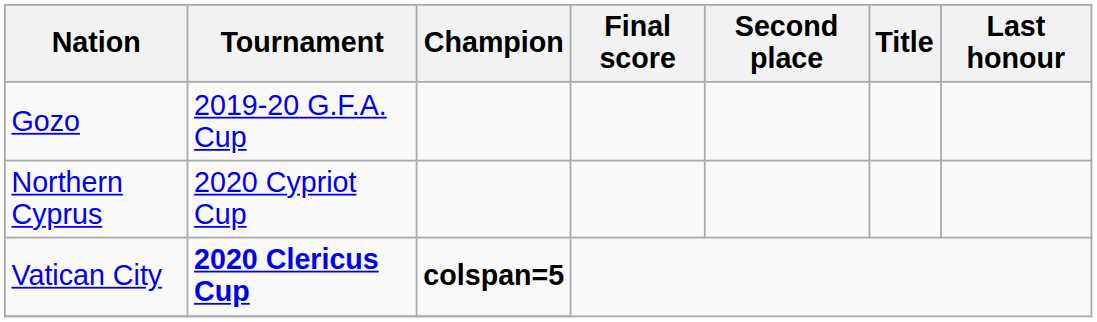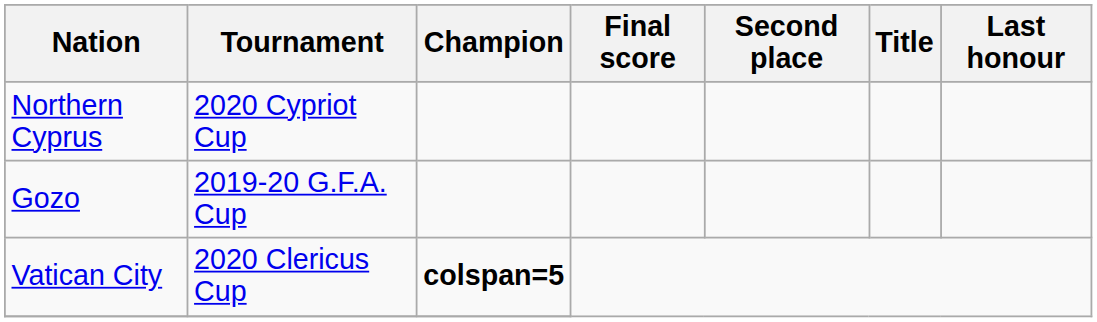rows swapped: Gozo <-> Northern Cyprus
Vatican City | Tournament: bold -> normal
